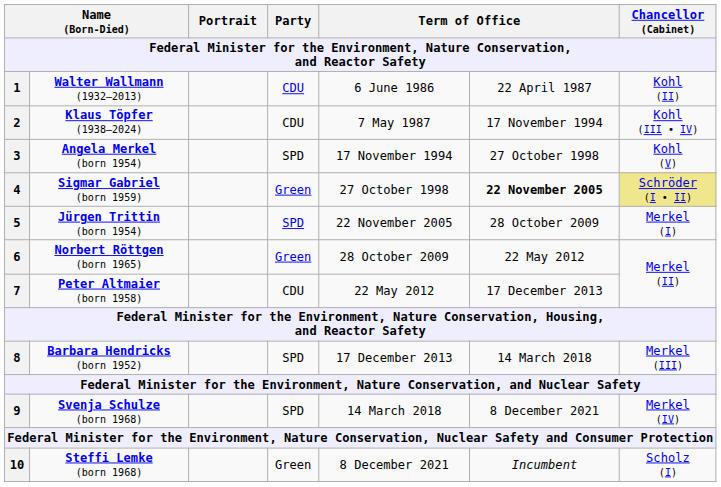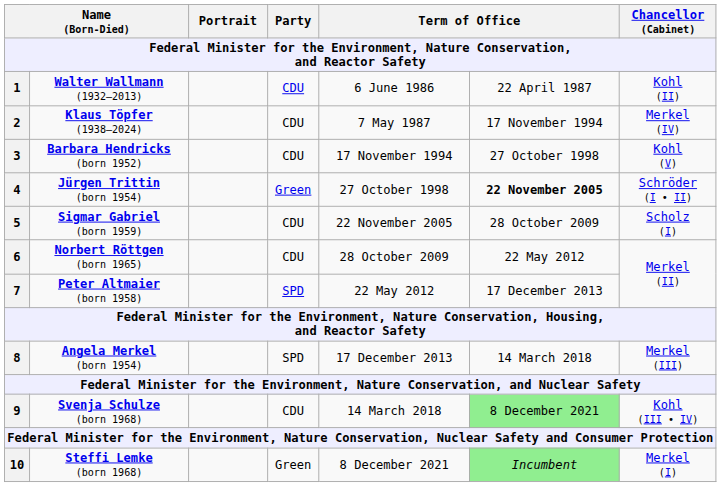2 | Chancellor (Cabinet): Kohl (III • IV) -> Merkel (IV)
3 | column 2: Angela Merkel (born 1954) -> Barbara Hendricks (born 1952)
3 | Party: SPD -> CDU
4 | column 2: Sigmar Gabriel (born 1959) -> Jürgen Trittin (born 1954)
4 | Chancellor (Cabinet): khaki background -> no background
5 | column 2: Jürgen Trittin (born 1954) -> Sigmar Gabriel (born 1959)
5 | Party: SPD -> CDU
5 | Chancellor (Cabinet): Merkel (I) -> Scholz (I)
6 | Party: Green -> CDU
7 | Party: CDU -> SPD
8 | column 2: Barbara Hendricks (born 1952) -> Angela Merkel (born 1954)
9 | Party: SPD -> CDU
9 | column 6: no background -> lightgreen background
9 | Chancellor (Cabinet): Merkel (IV) -> Kohl (III • IV)
10 | column 6: no background -> lightgreen background
10 | Chancellor (Cabinet): Scholz (I) -> Merkel (I)
